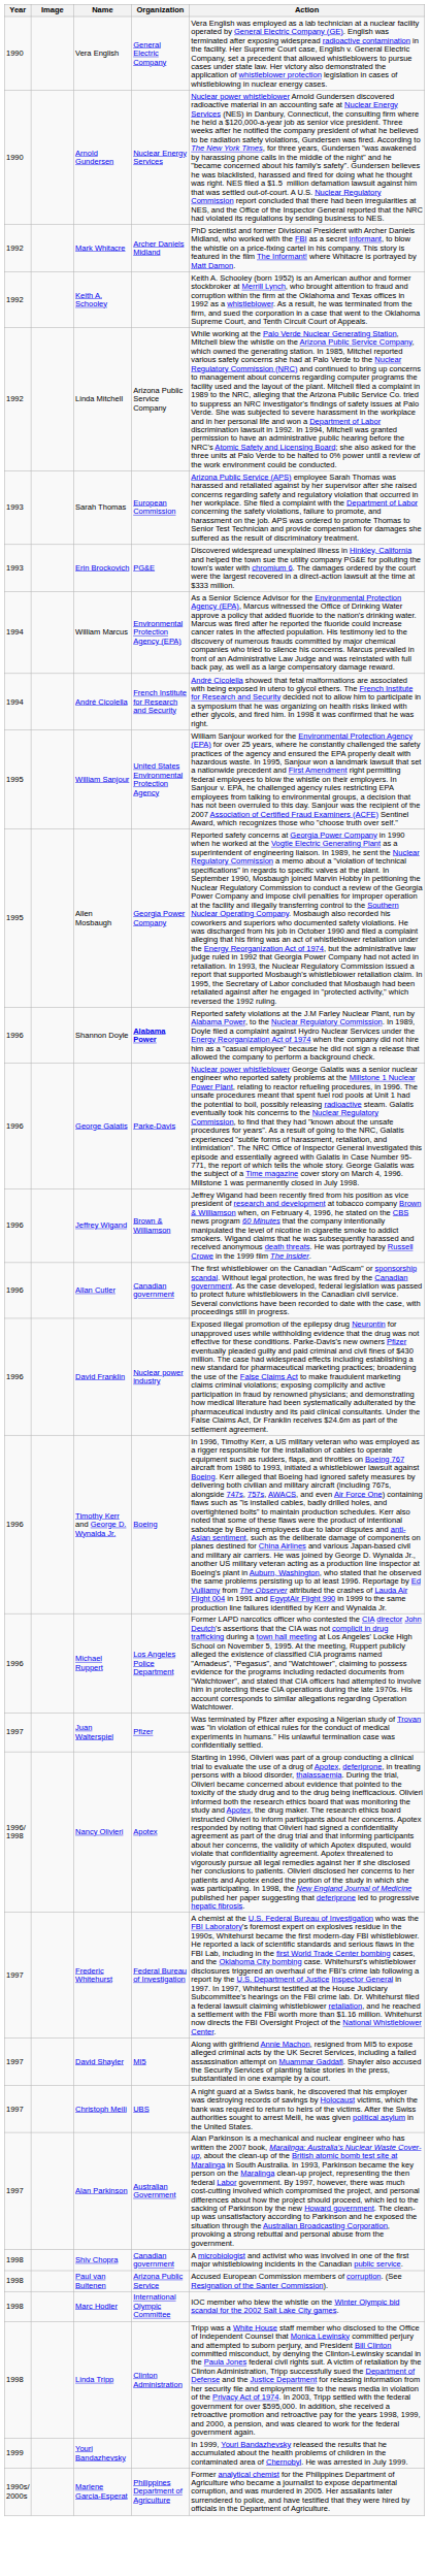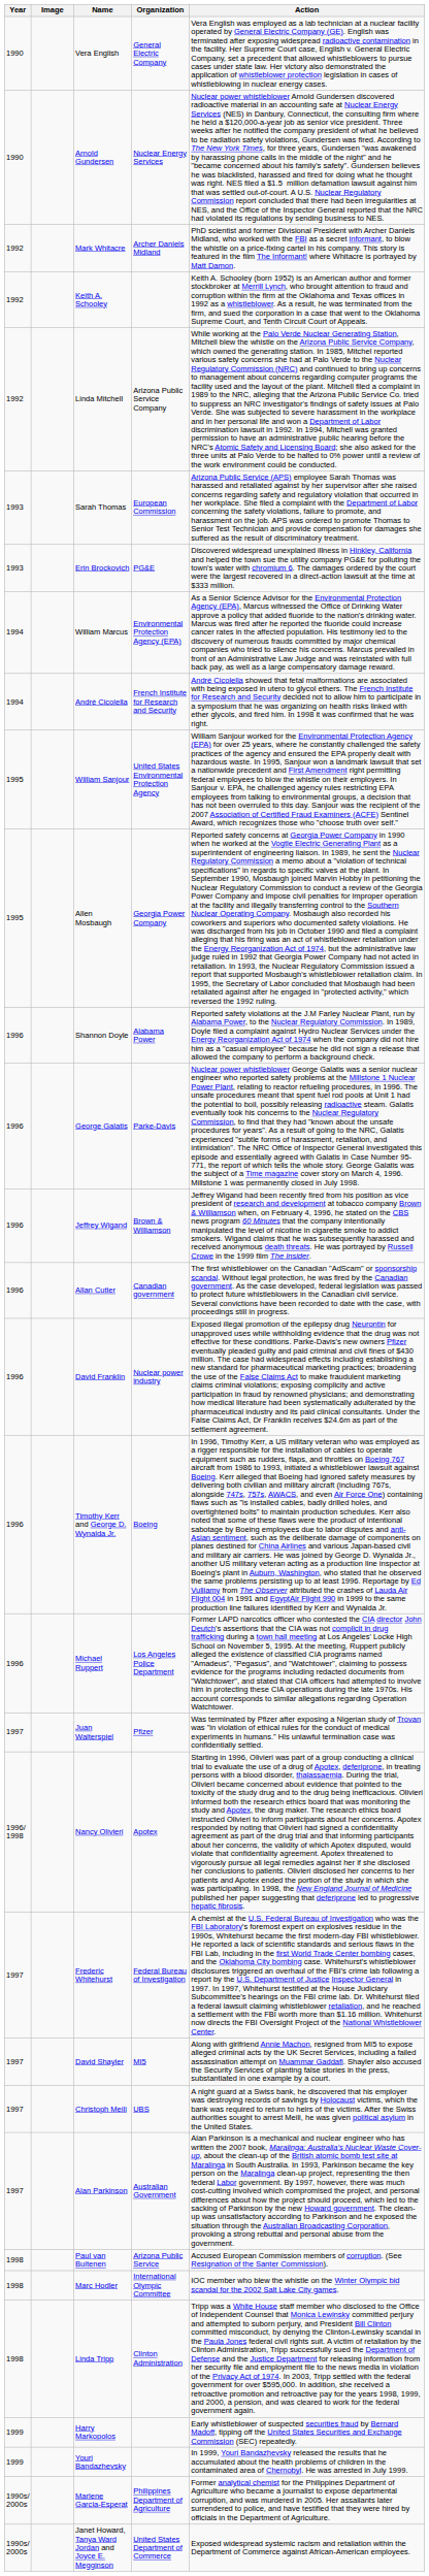Shannon Doyle | Organization: bold -> normal
- row: 1998 | Shiv Chopra | Canadian government | A microbiologist and activist who was involved in one of the first major whistleblowing incidents in the Canadian public service.
+ row: 1999 | Harry Markopolos | Early whistleblower of suspected securities fraud by Bernard Madoff, tipping off the United States Securities and Exchange Commission (SEC) repeatedly.
+ row: 1990s/ 2000s | Janet Howard, Tanya Ward Jordan and Joyce E. Megginson | United States Department of Commerce | Exposed widespread systemic racism and retaliation within the Department of Commerce against African-American employees.
